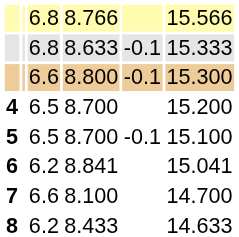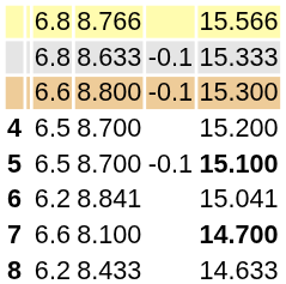5 | column 5: normal -> bold
7 | column 5: normal -> bold
